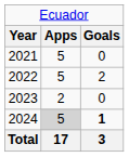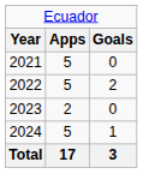2024 | column 2: lightgrey background -> no background
2024 | column 3: bold -> normal
